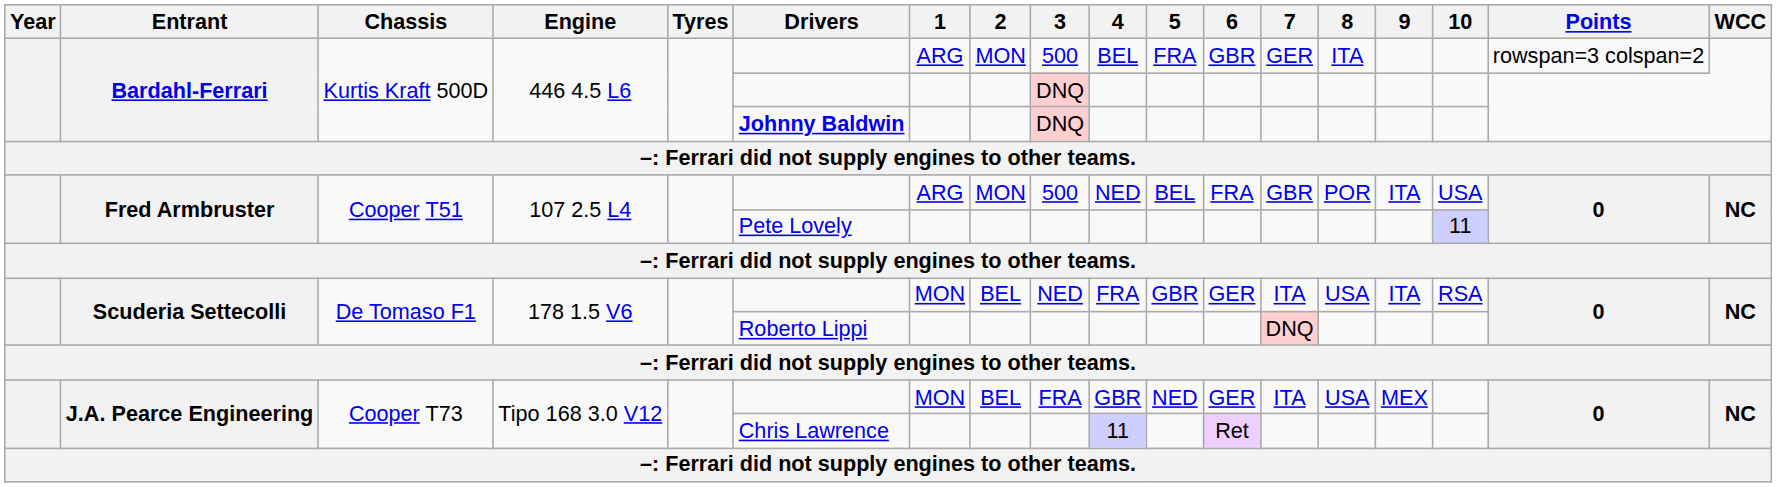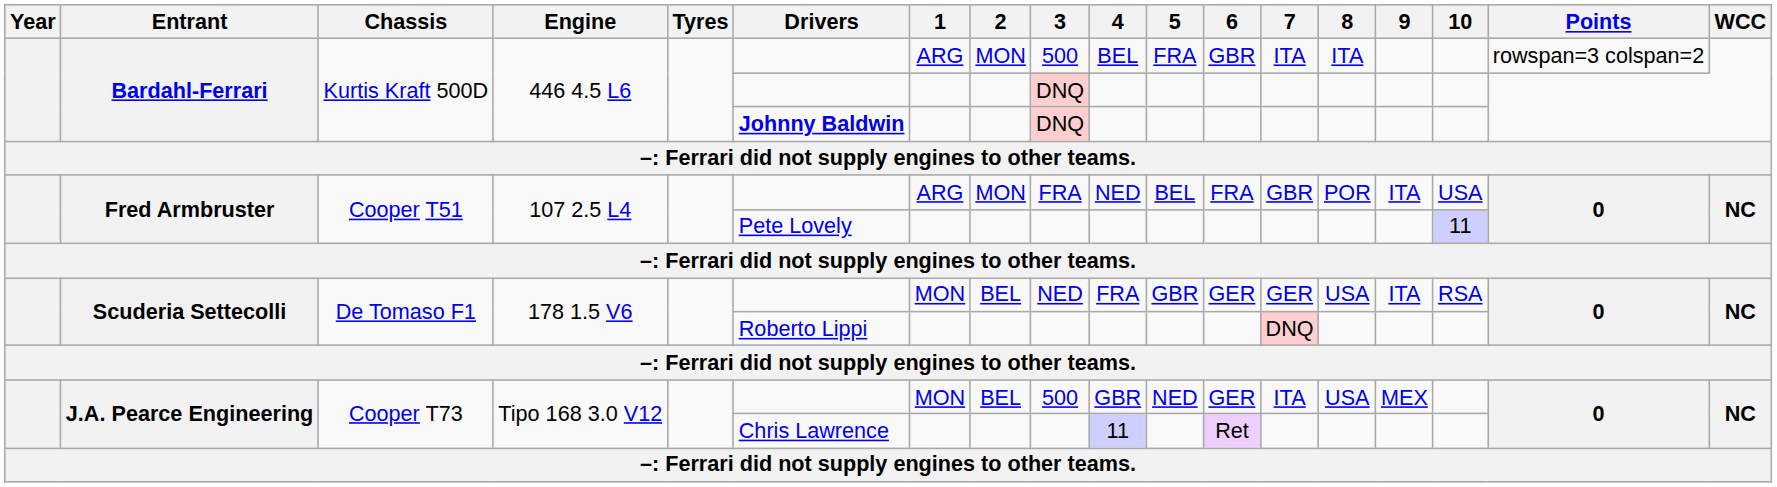row 2 | 7: GER -> ITA
row 6 | 3: 500 -> FRA
row 9 | 7: ITA -> GER
row 12 | 3: FRA -> 500
